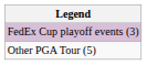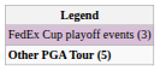row 3 | column 1: normal -> bold
